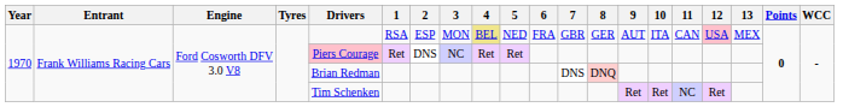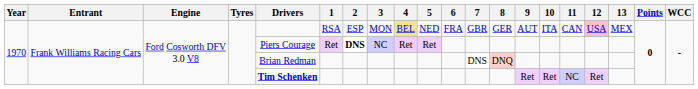row 3 | Drivers: pink background -> no background
row 3 | 2: normal -> bold
row 5 | Drivers: normal -> bold
